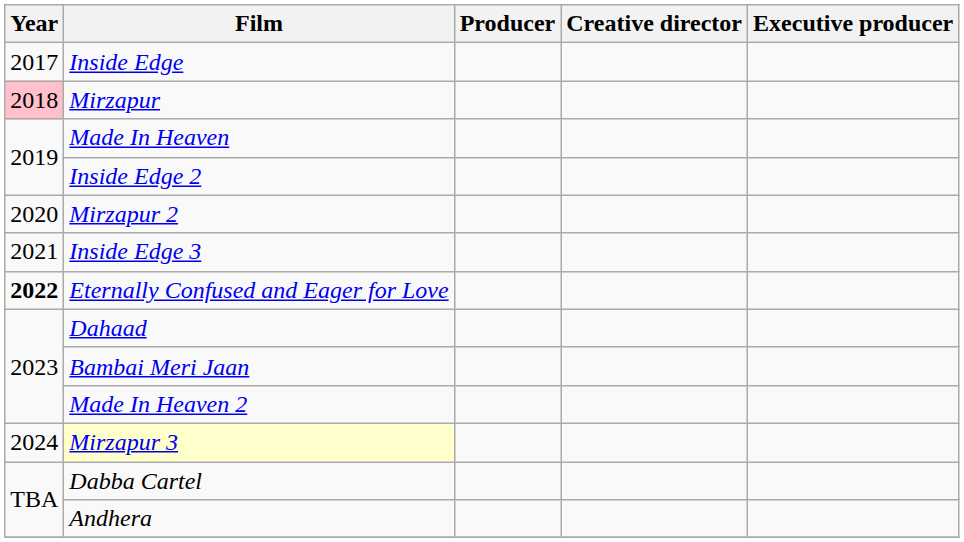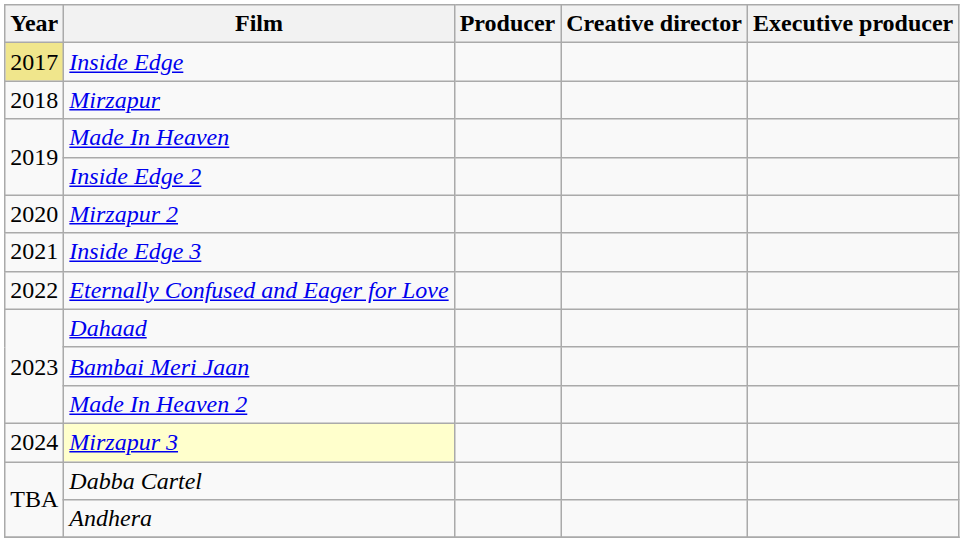Inside Edge | Year: no background -> khaki background
Mirzapur | Year: pink background -> no background
Eternally Confused and Eager for Love | Year: bold -> normal
